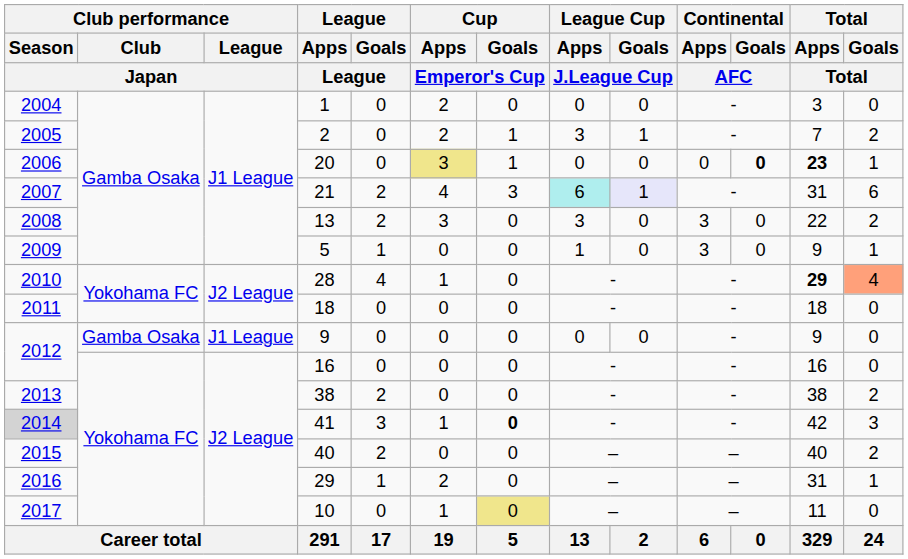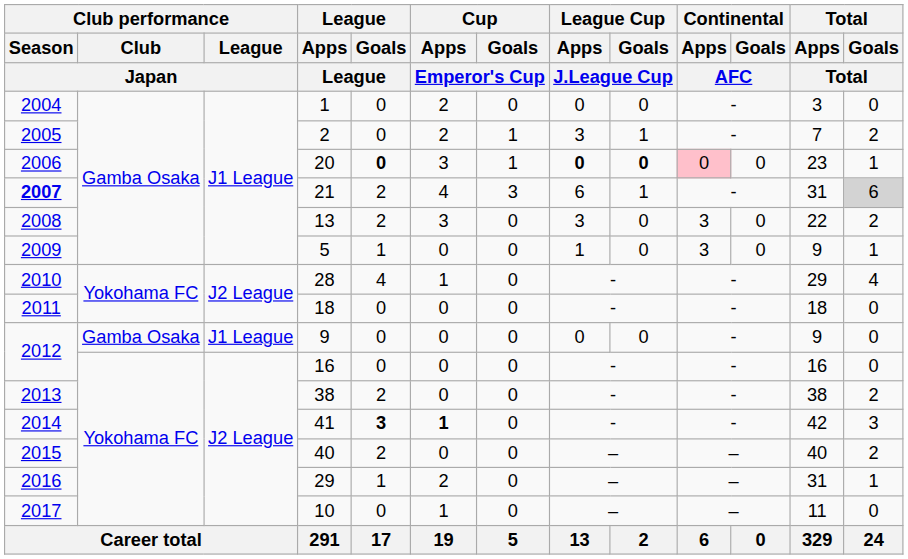20 | League / Goals / League: normal -> bold
20 | Cup / Apps / Emperor's Cup: khaki background -> no background
20 | League Cup / Apps / J.League Cup: normal -> bold
20 | League Cup / Goals / J.League Cup: normal -> bold
20 | Continental / Apps / AFC: no background -> pink background
20 | Continental / Goals / AFC: bold -> normal
20 | Total / Apps / Total: bold -> normal
21 | Club performance / Season / Japan: normal -> bold
21 | League Cup / Apps / J.League Cup: paleturquoise background -> no background
21 | League Cup / Goals / J.League Cup: lavender background -> no background
21 | Total / Goals / Total: no background -> lightgrey background
28 | Total / Apps / Total: bold -> normal
28 | Total / Goals / Total: lightsalmon background -> no background
41 | Club performance / Season / Japan: lightgrey background -> no background
41 | League / Goals / League: normal -> bold
41 | Cup / Apps / Emperor's Cup: normal -> bold
41 | Cup / Goals / Emperor's Cup: bold -> normal
10 | Cup / Goals / Emperor's Cup: khaki background -> no background
